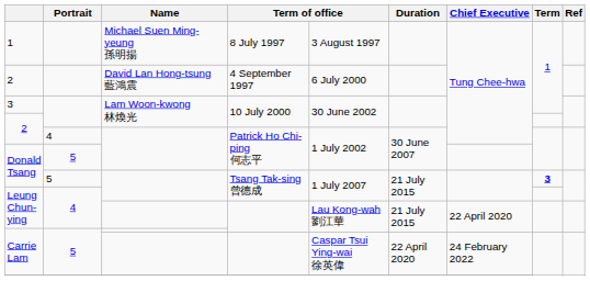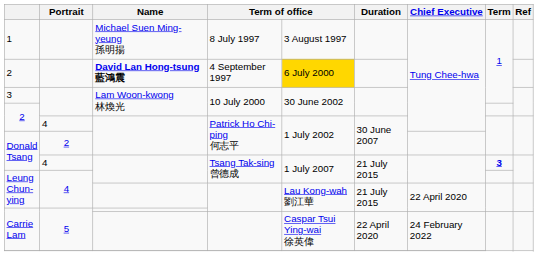2 / 4 September 1997 | Name: normal -> bold
2 / 4 September 1997 | column 5: no background -> gold background
Donald Tsang / Patrick Ho Chi-ping 何志平 | Portrait: 5 -> 2
Donald Tsang / Tsang Tak-sing 曾德成 | Portrait: 5 -> 4
